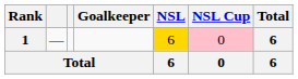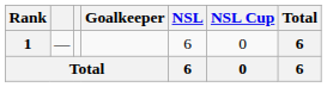1 | NSL: gold background -> no background
1 | NSL Cup: pink background -> no background
